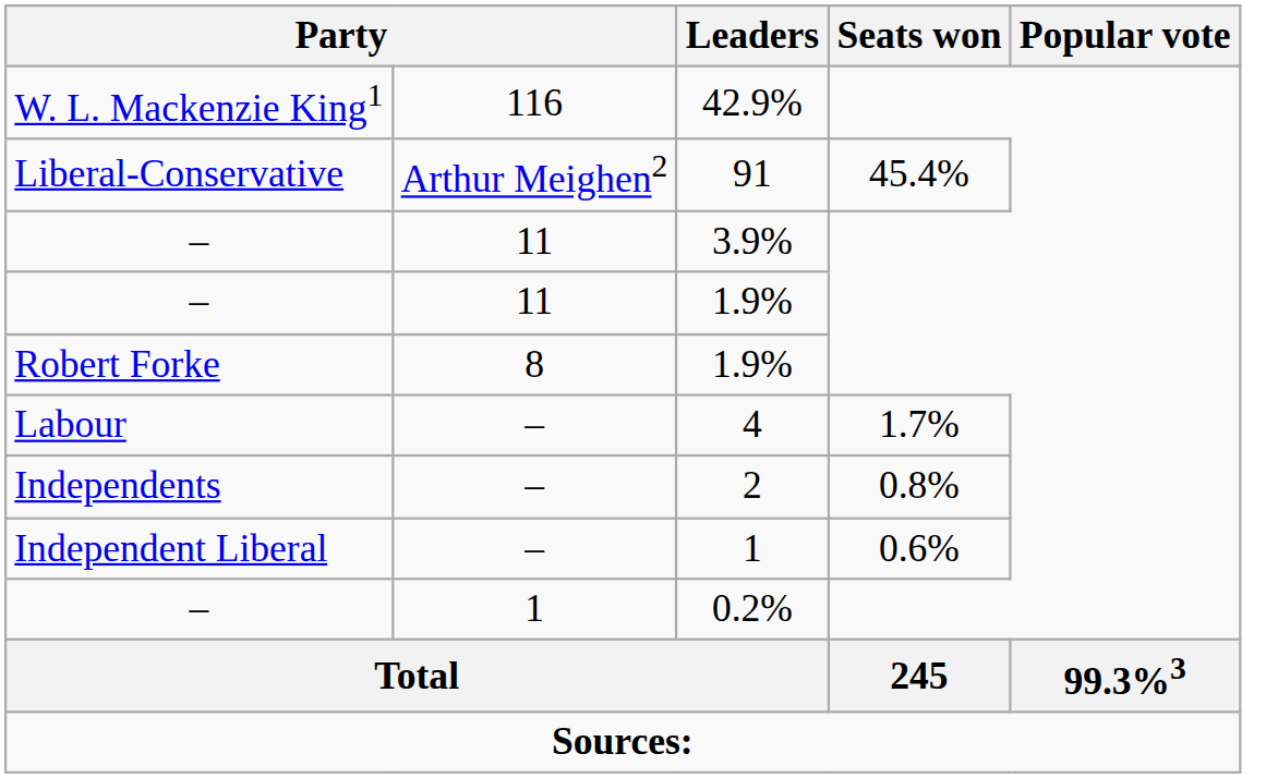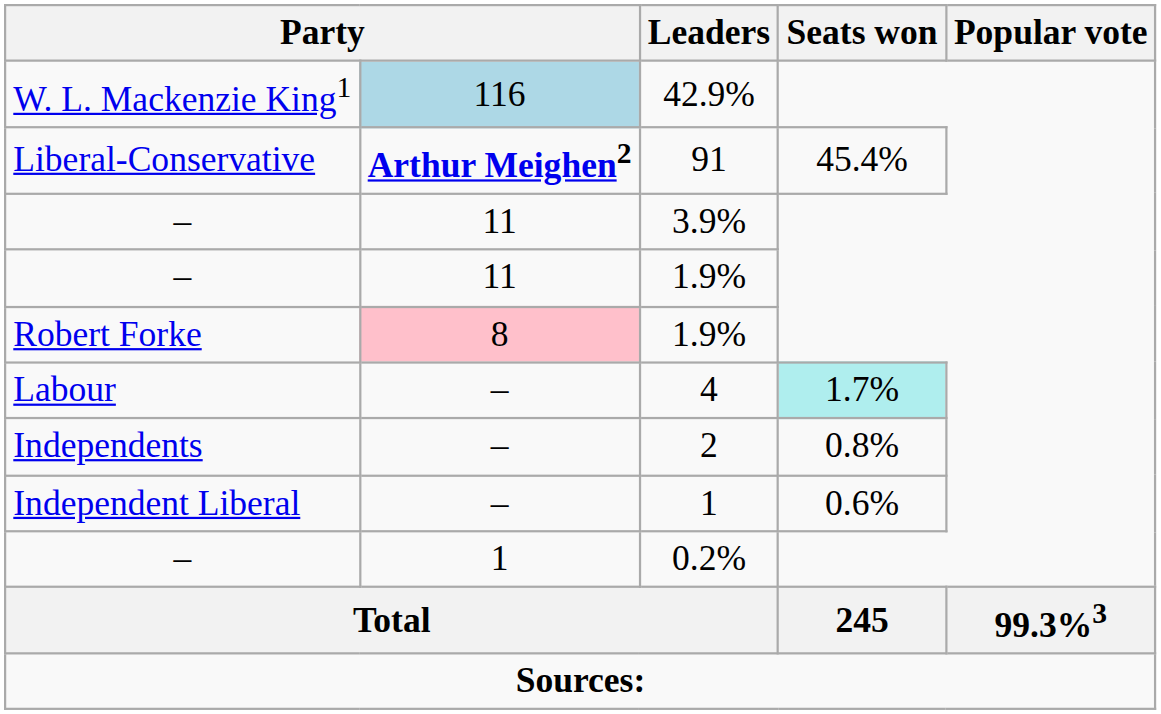42.9% | column 2: no background -> lightblue background
91 | column 2: normal -> bold
Robert Forke / 1.9% | column 2: no background -> pink background
4 | Seats won: no background -> paleturquoise background
